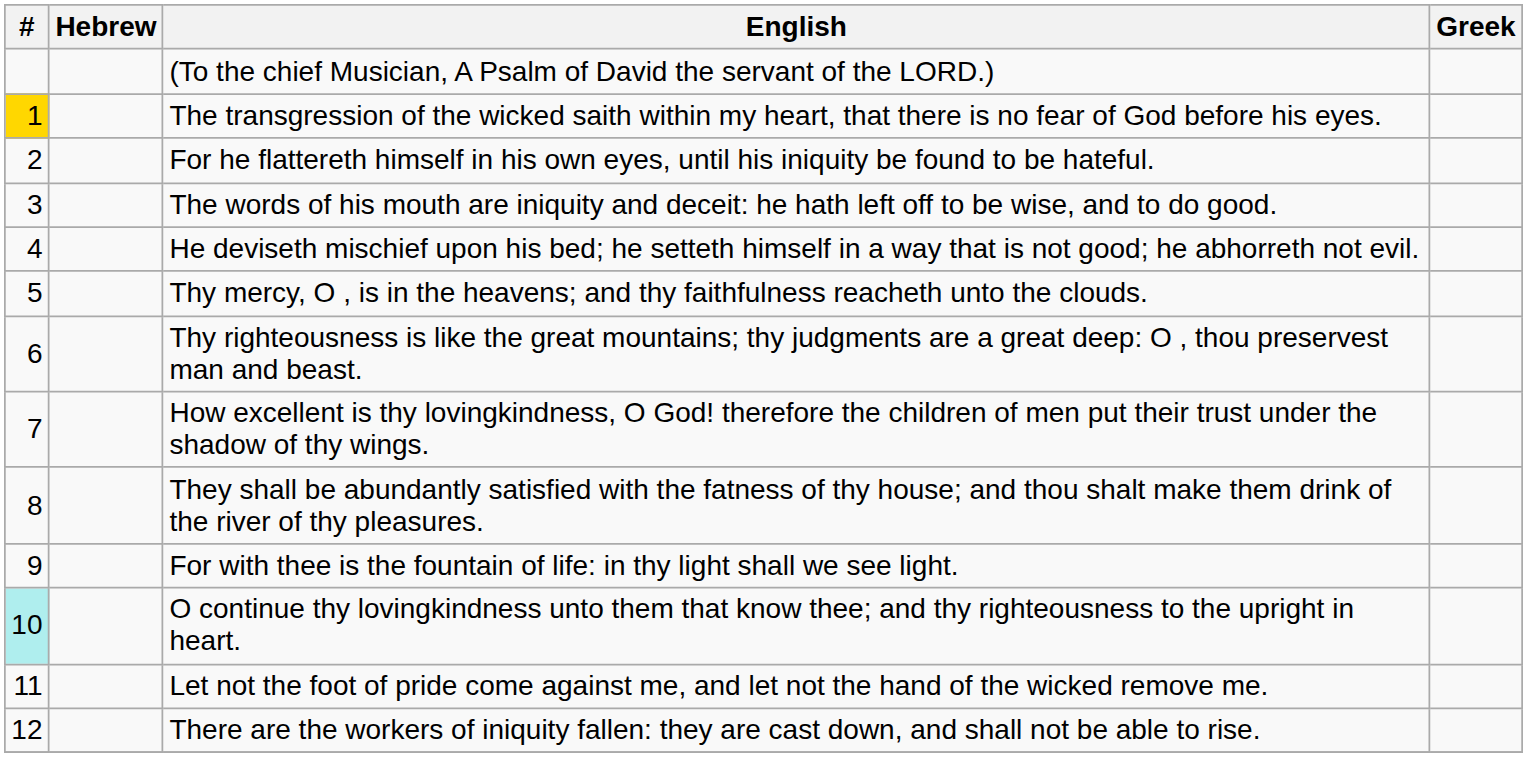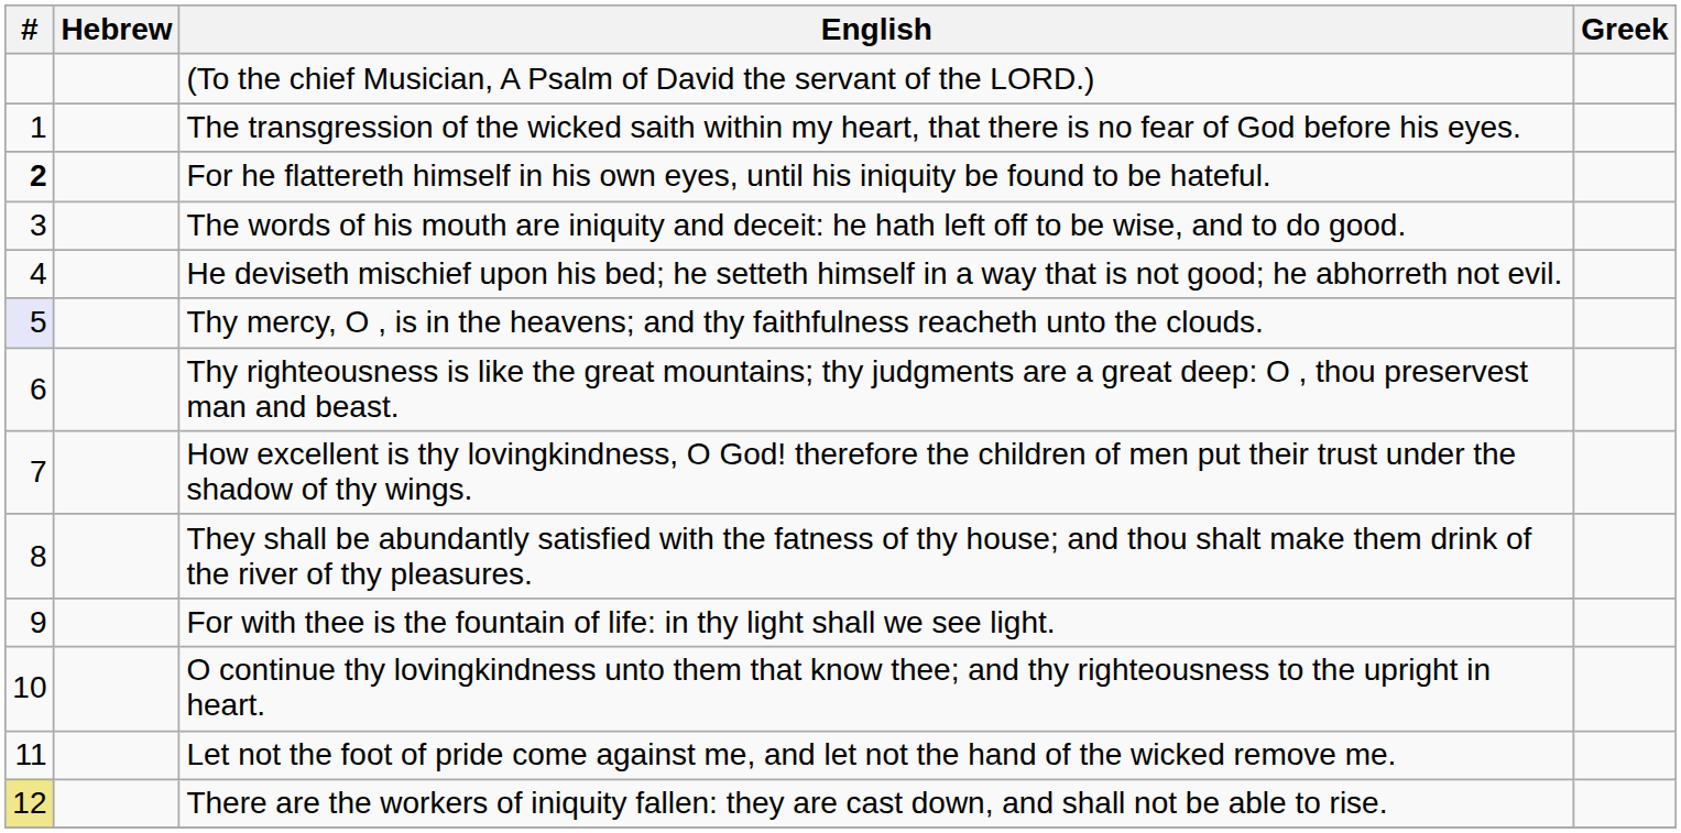row 3 | #: gold background -> no background
row 4 | #: normal -> bold
row 7 | #: no background -> lavender background
row 12 | #: paleturquoise background -> no background
row 14 | #: no background -> khaki background
